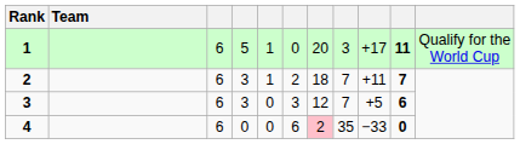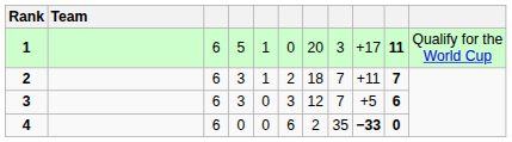4 | column 7: pink background -> no background
4 | column 9: normal -> bold
